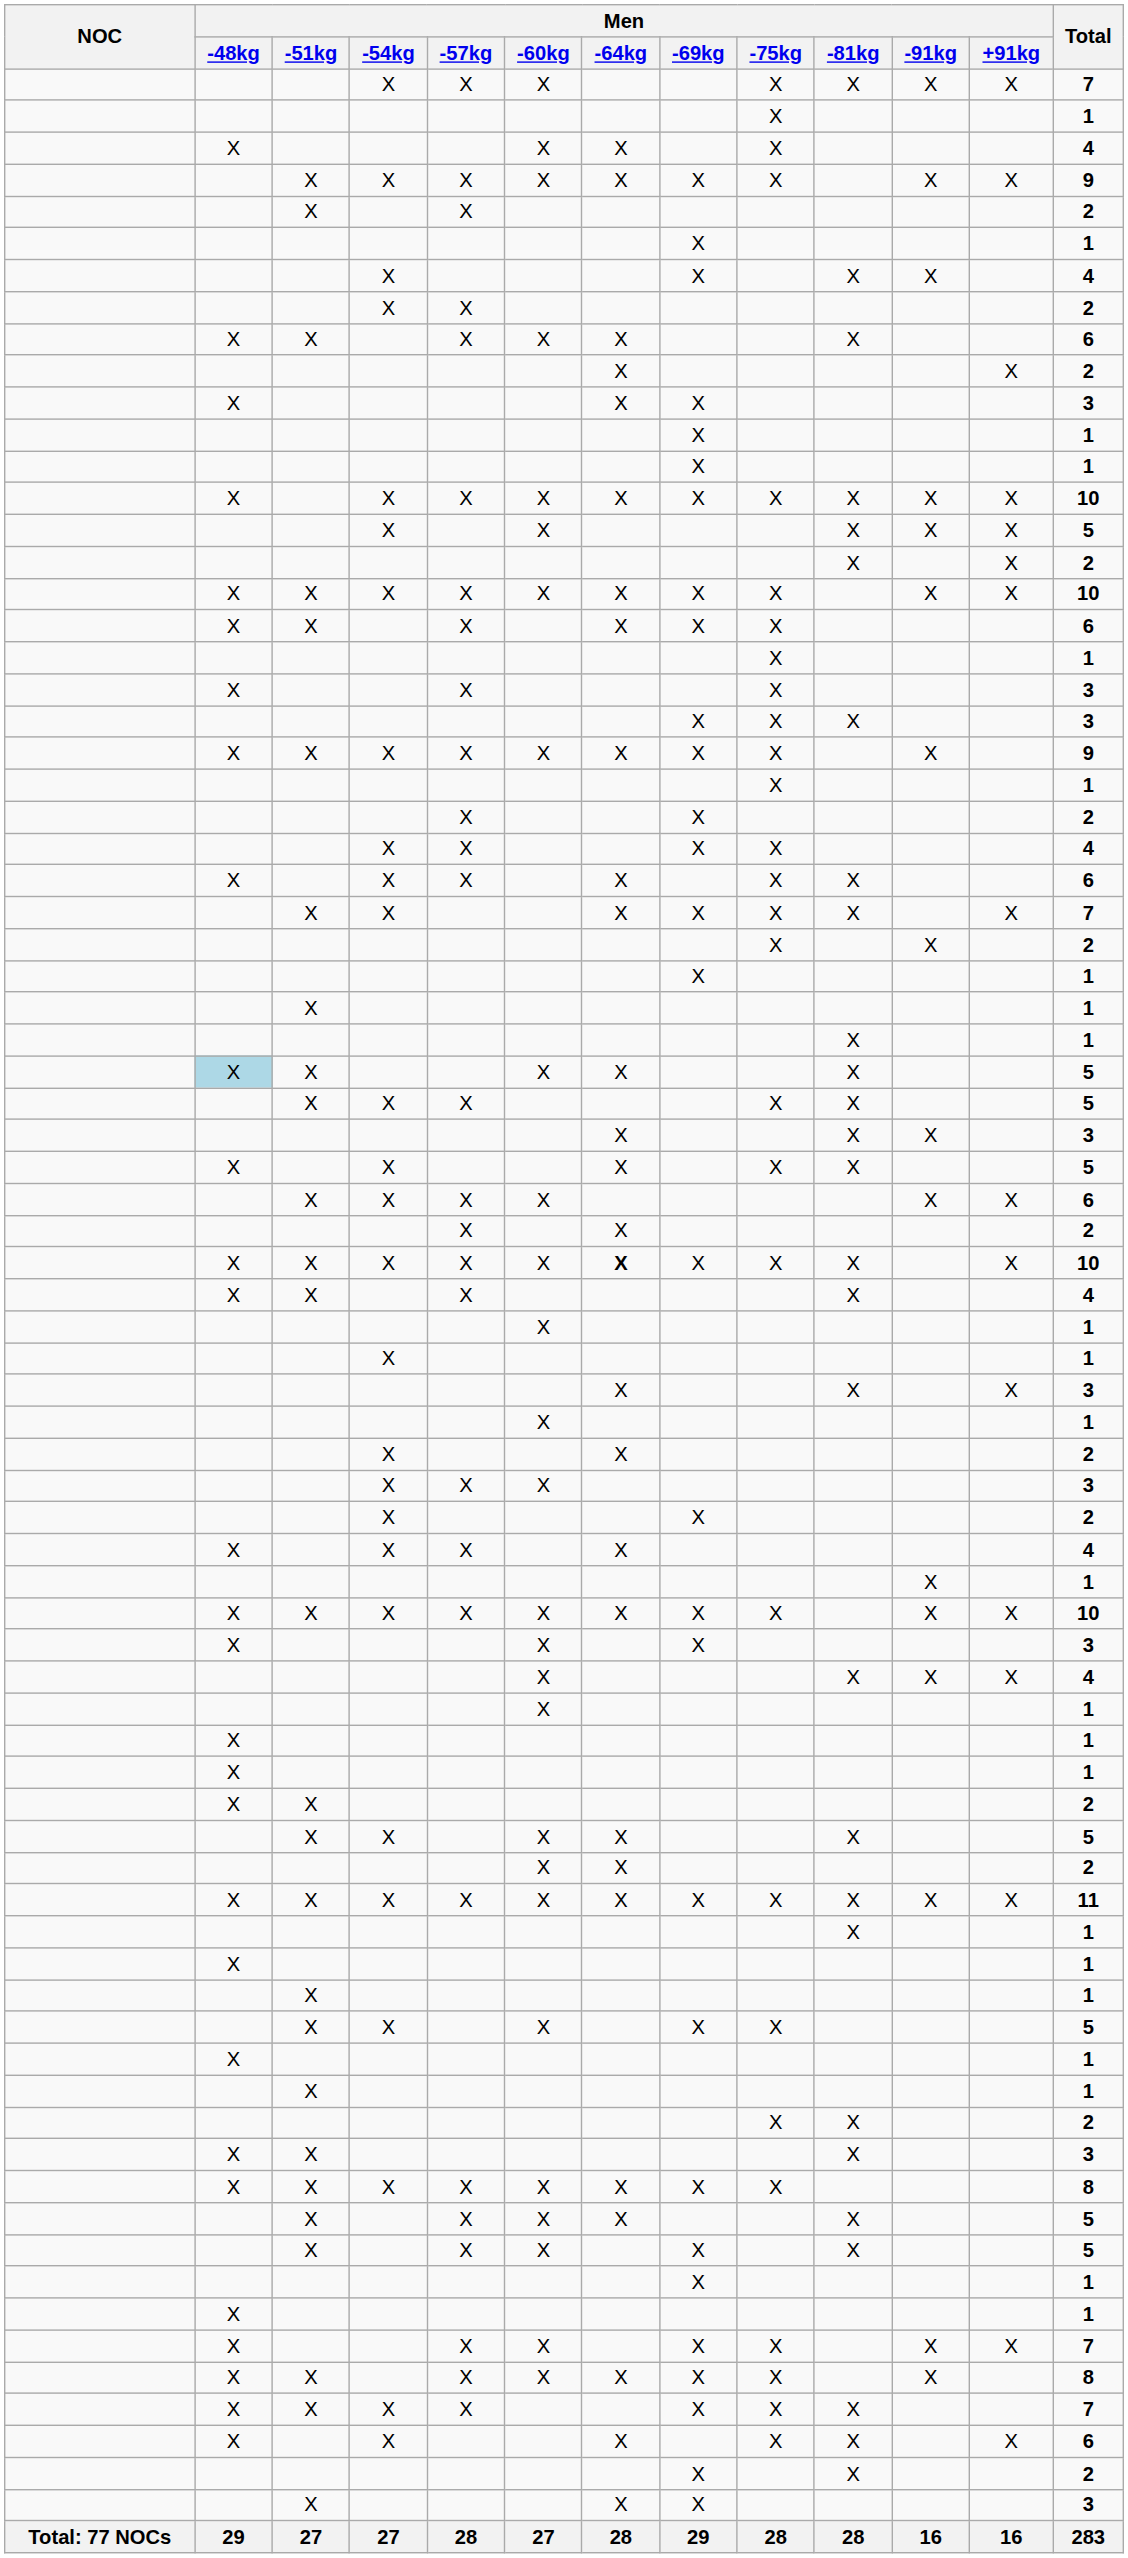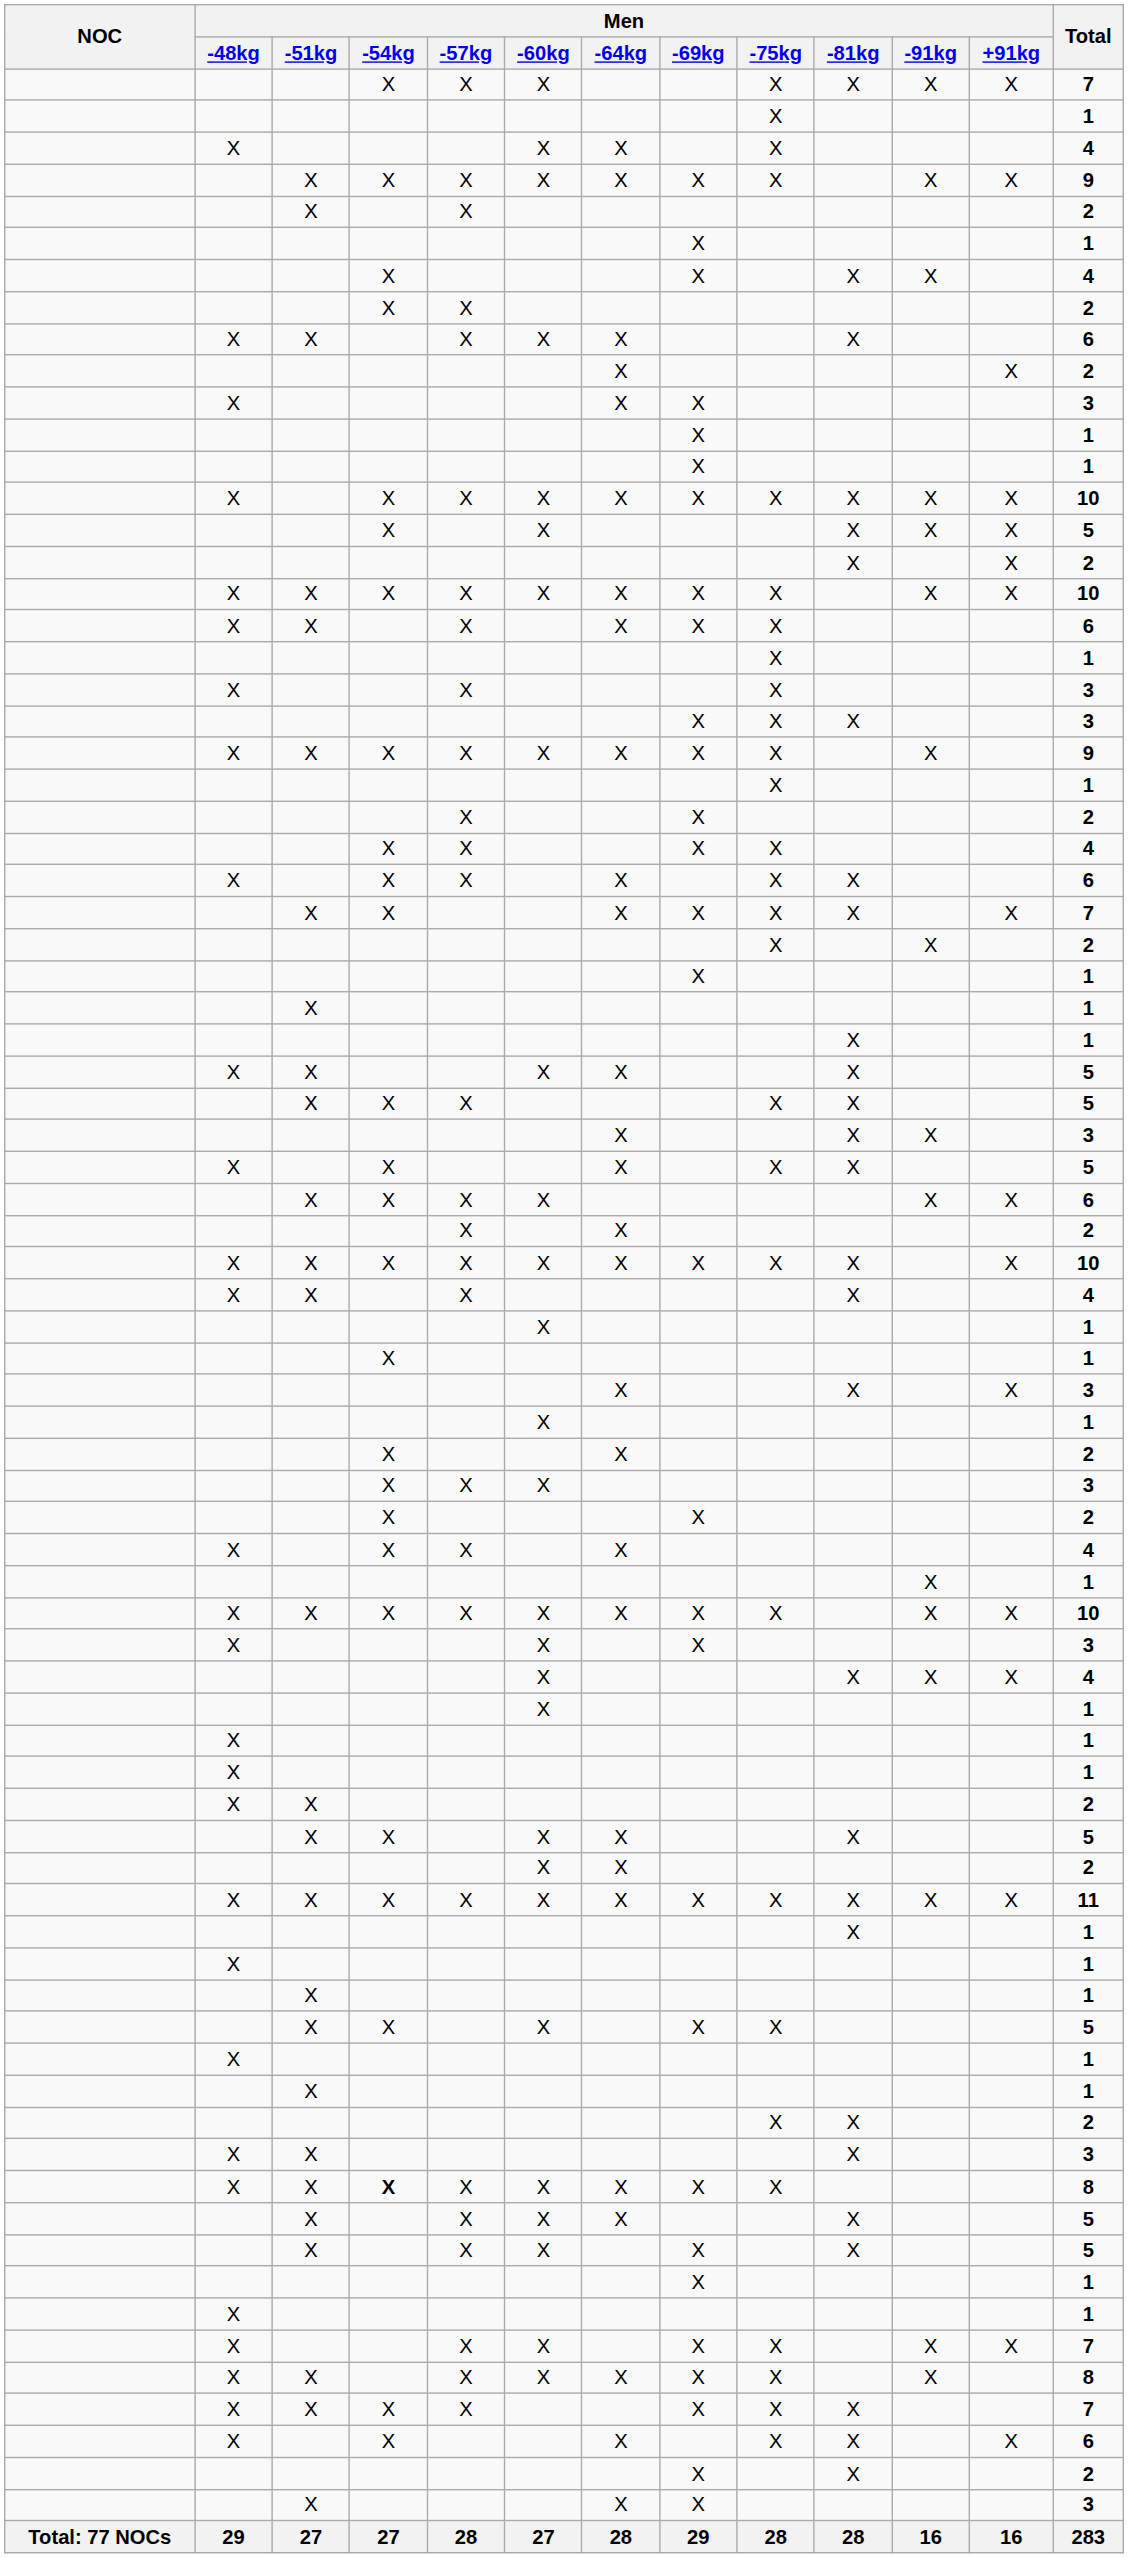row 34 | Men / -48kg: lightblue background -> no background
row 40 | Men / -64kg: bold -> normal
row 69 | Men / -54kg: normal -> bold
